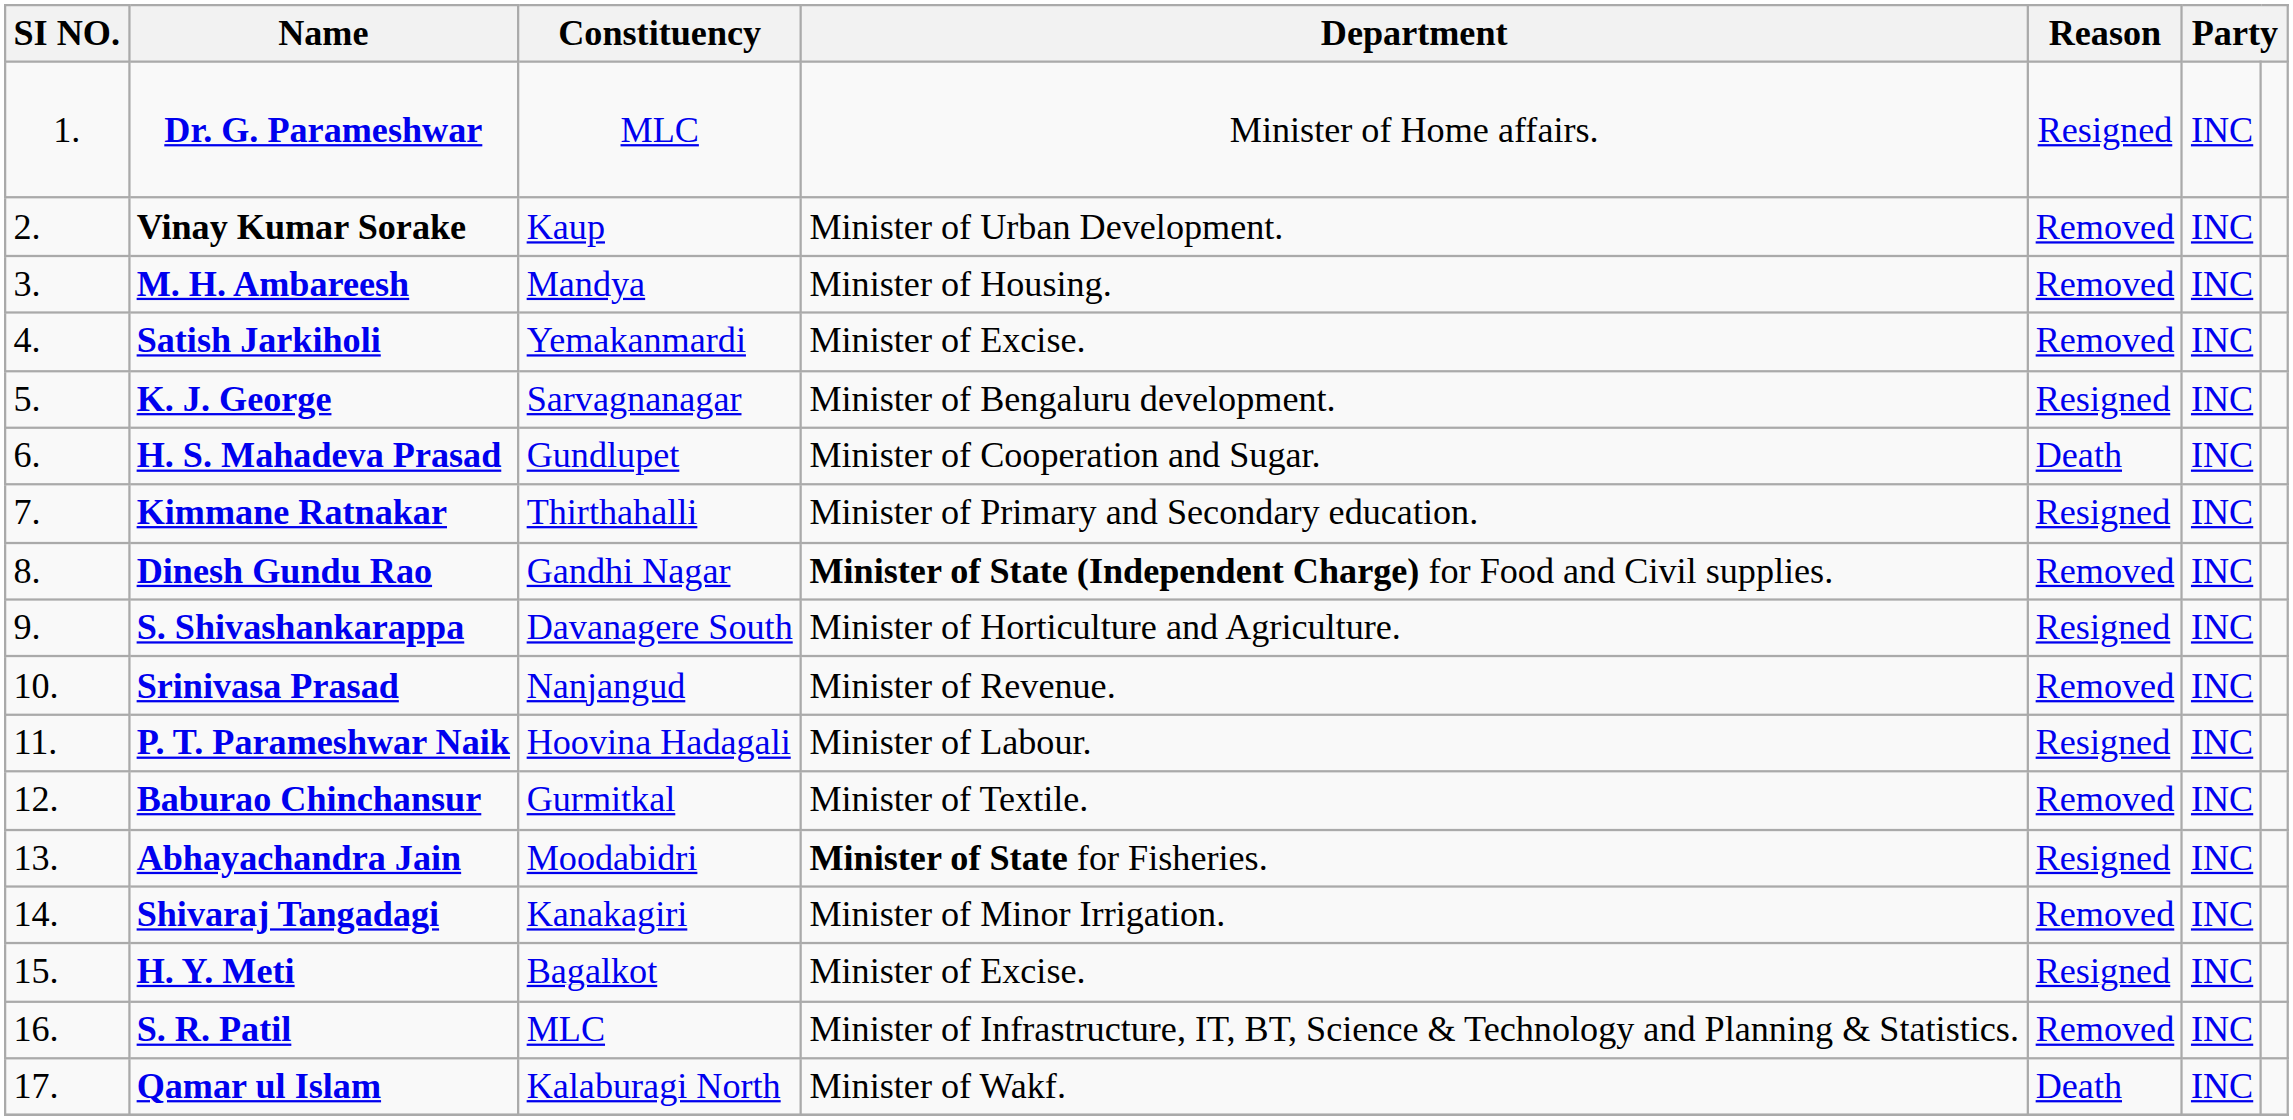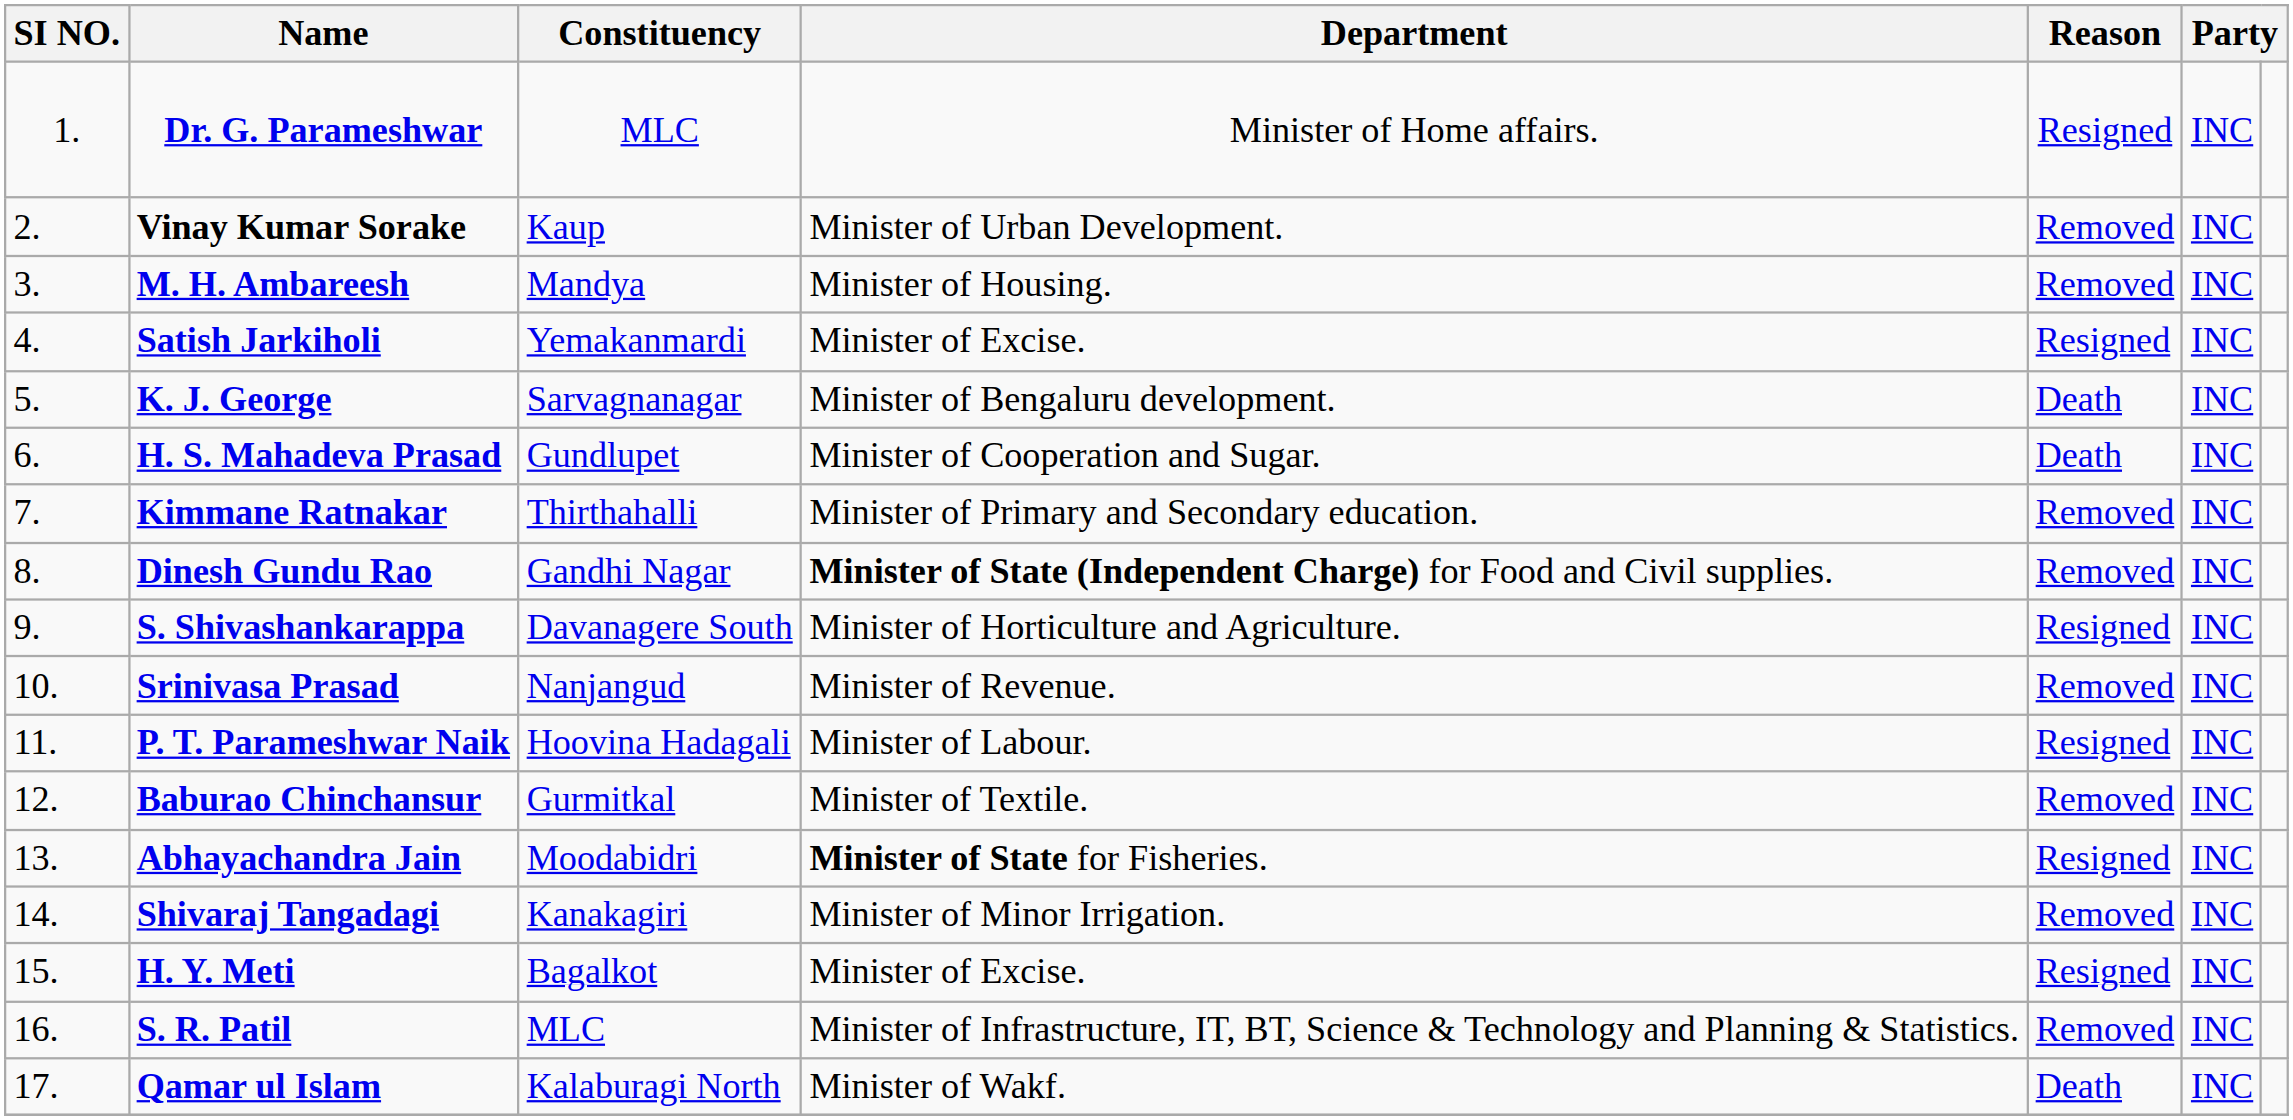Satish Jarkiholi | Reason: Removed -> Resigned
K. J. George | Reason: Resigned -> Death
Kimmane Ratnakar | Reason: Resigned -> Removed
